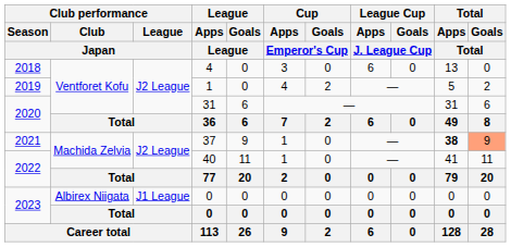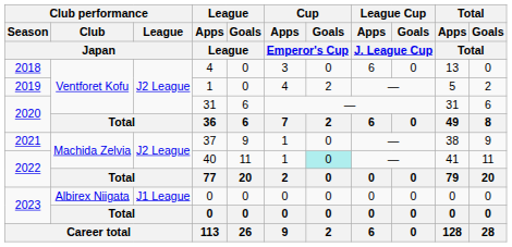2021 | Total / Apps / Total: bold -> normal
2021 | Total / Goals / Total: lightsalmon background -> no background
2022 / 40 | Cup / Goals / Emperor's Cup: no background -> paleturquoise background
